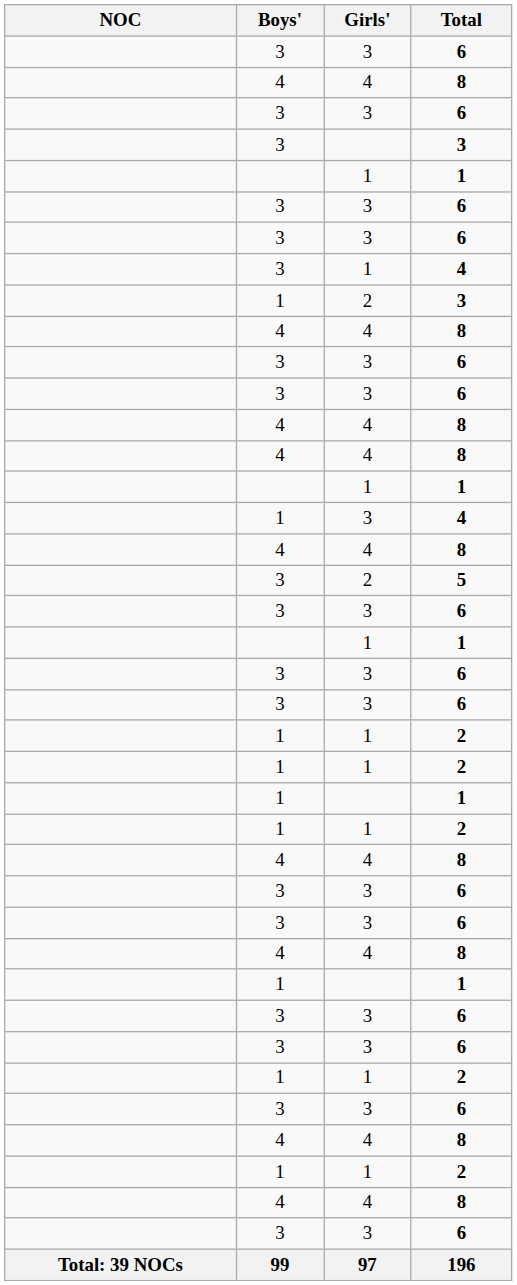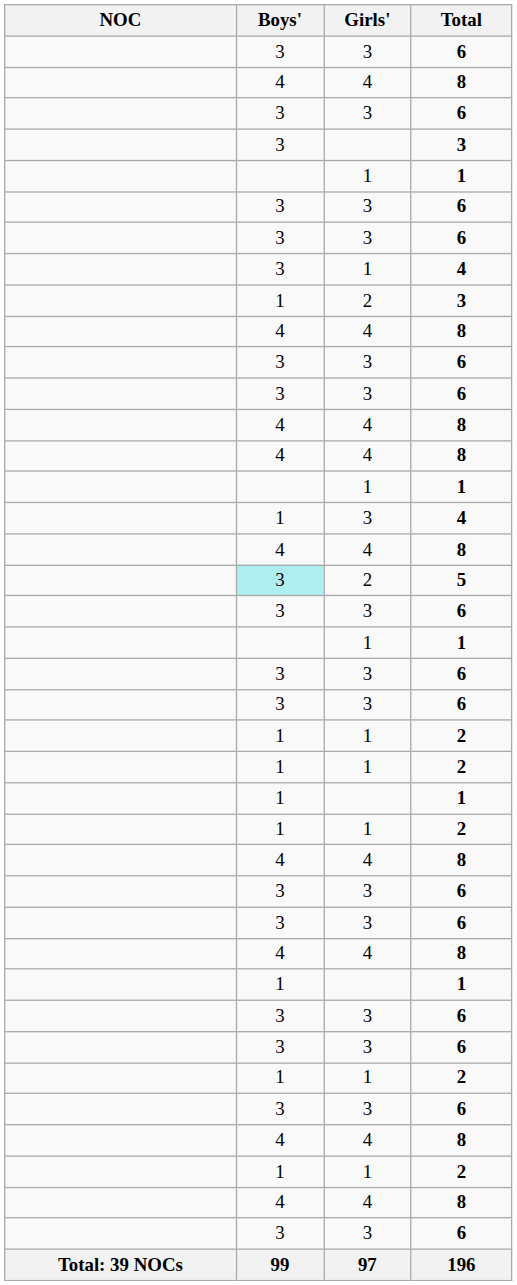5 | Boys': no background -> paleturquoise background
